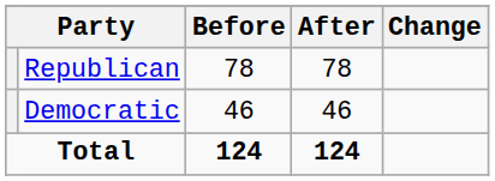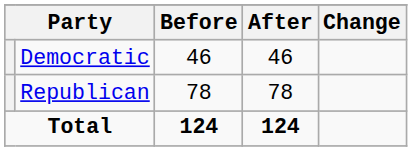rows swapped: Republican <-> Democratic
